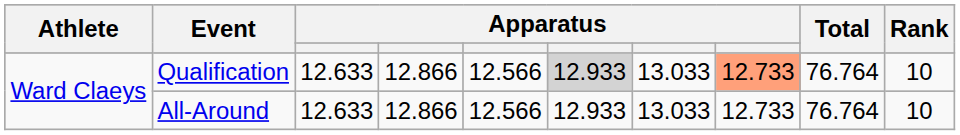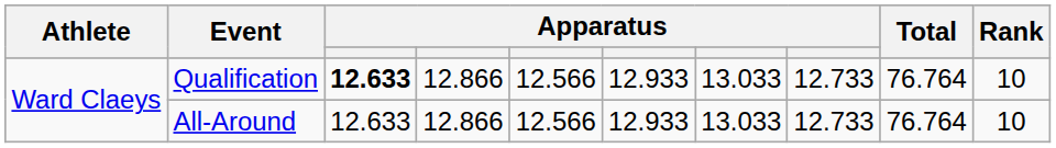Qualification | column 3: normal -> bold
Qualification | column 6: lightgrey background -> no background
Qualification | column 8: lightsalmon background -> no background
